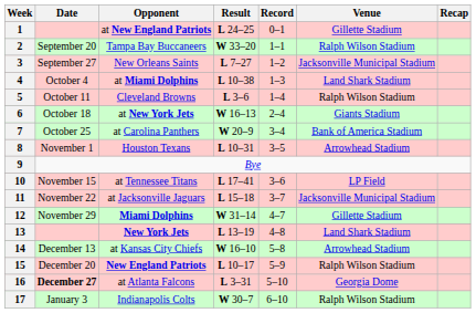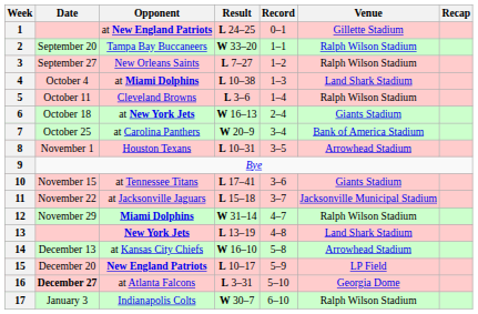3 | Venue: Jacksonville Municipal Stadium -> Ralph Wilson Stadium
10 | Venue: LP Field -> Giants Stadium
12 | Venue: Gillette Stadium -> Ralph Wilson Stadium
15 | Venue: Ralph Wilson Stadium -> LP Field
